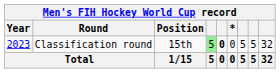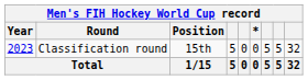Classification round | column 4: lightgreen background -> no background
Classification round | column 5: bold -> normal
